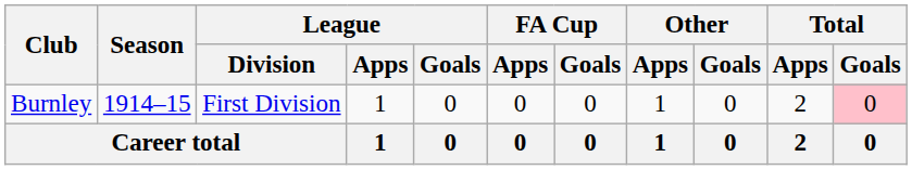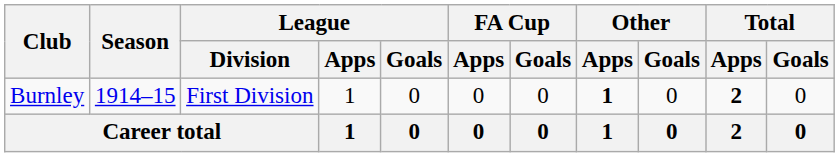Burnley | Other / Apps: normal -> bold
Burnley | Total / Apps: normal -> bold
Burnley | Total / Goals: pink background -> no background
